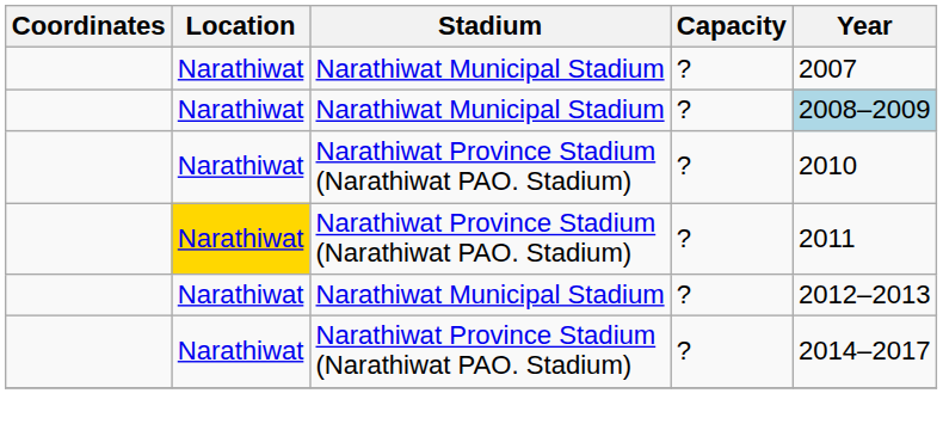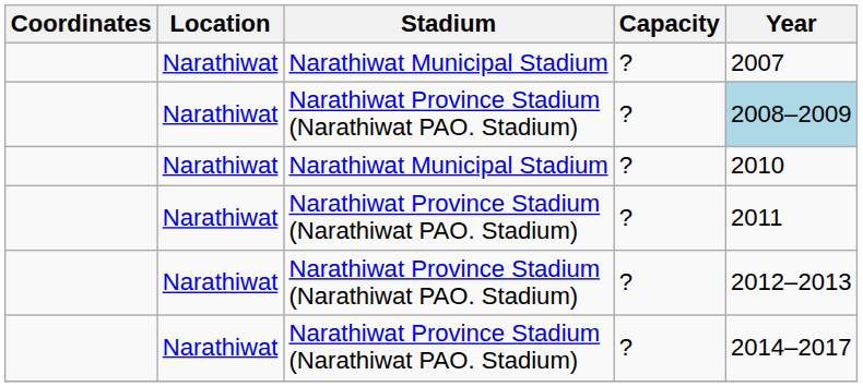row 3 | Stadium: Narathiwat Municipal Stadium -> Narathiwat Province Stadium (Narathiwat PAO. Stadium)
row 4 | Stadium: Narathiwat Province Stadium (Narathiwat PAO. Stadium) -> Narathiwat Municipal Stadium
row 5 | Location: gold background -> no background
row 6 | Stadium: Narathiwat Municipal Stadium -> Narathiwat Province Stadium (Narathiwat PAO. Stadium)
